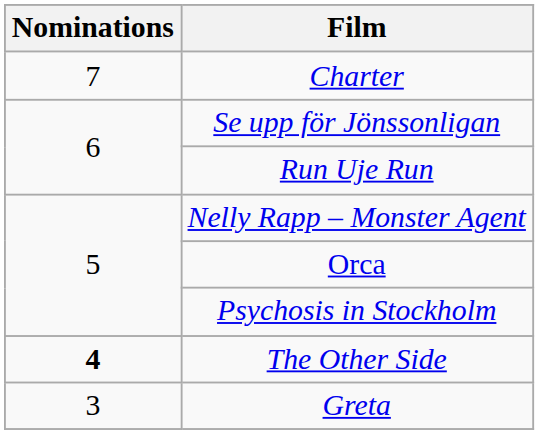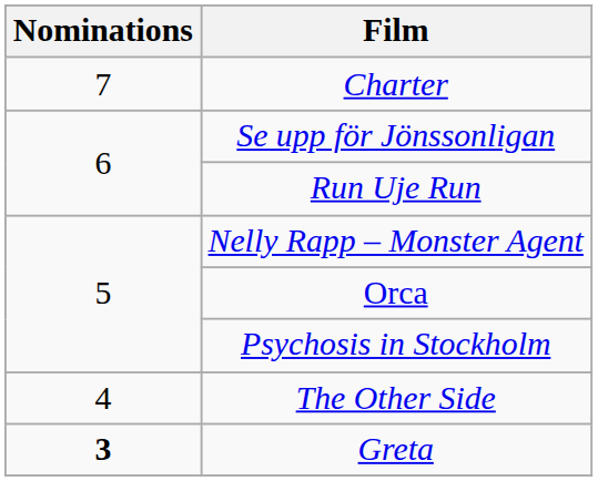The Other Side | Nominations: bold -> normal
Greta | Nominations: normal -> bold
